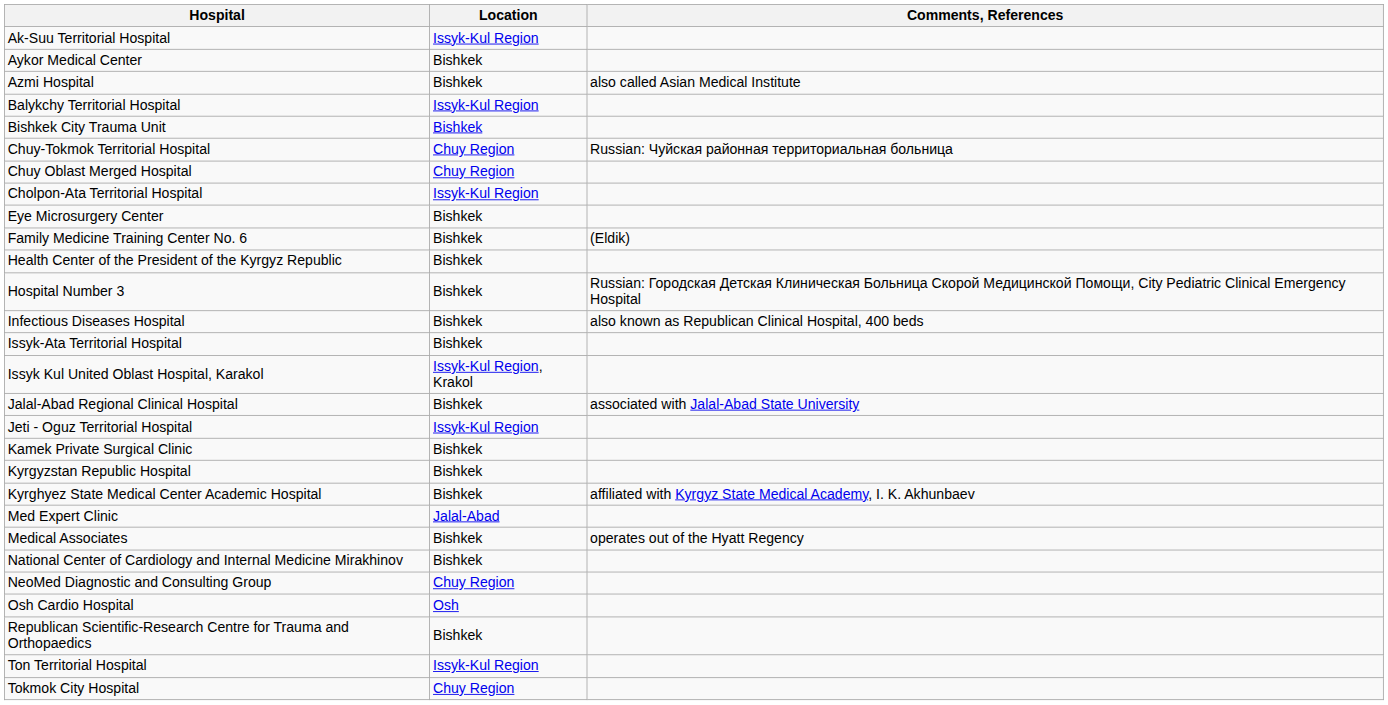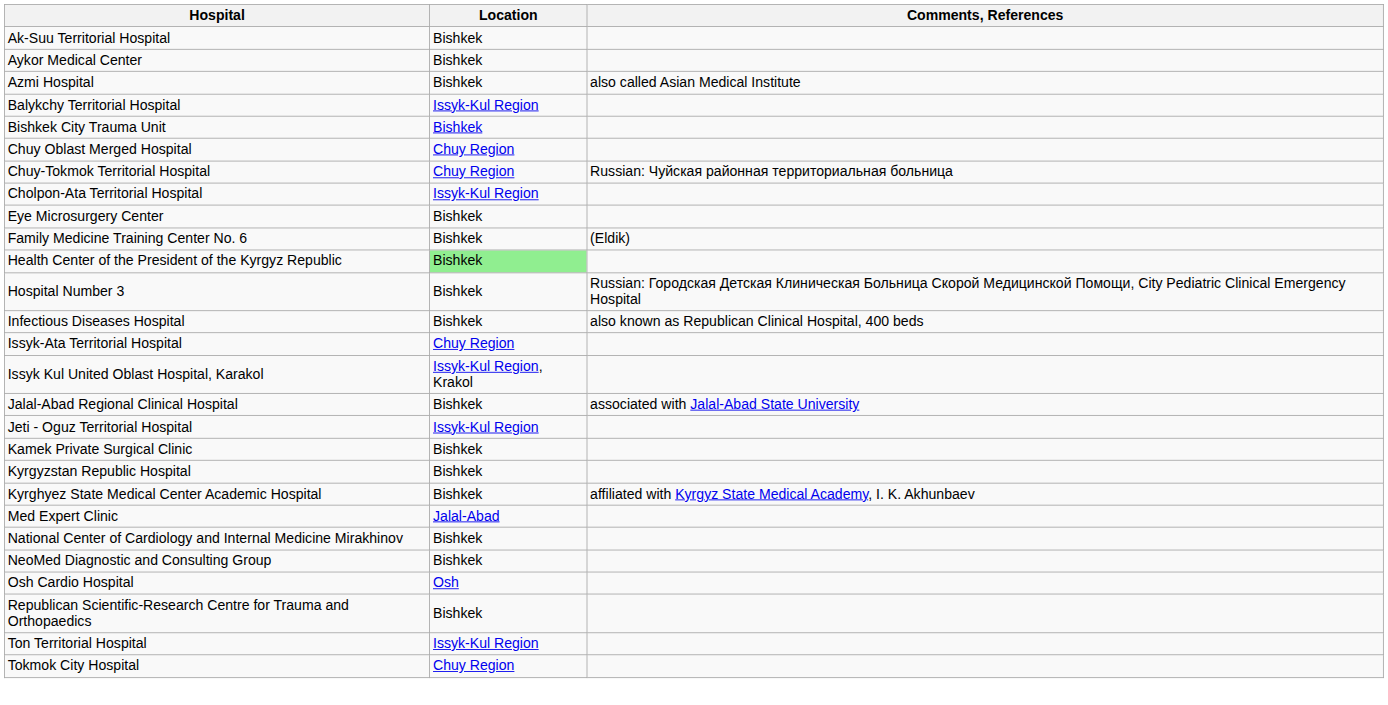Ak-Suu Territorial Hospital | Location: Issyk-Kul Region -> Bishkek
rows swapped: Chuy Oblast Merged Hospital <-> Chuy-Tokmok Territorial Hospital
Health Center of the President of the Kyrgyz Republic | Location: no background -> lightgreen background
Issyk-Ata Territorial Hospital | Location: Bishkek -> Chuy Region
- row: Medical Associates | Bishkek | operates out of the Hyatt Regency
NeoMed Diagnostic and Consulting Group | Location: Chuy Region -> Bishkek
